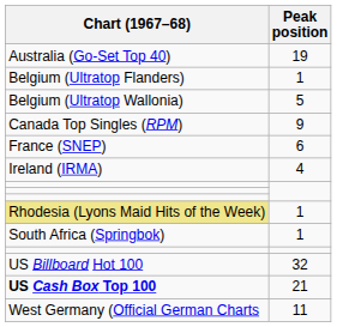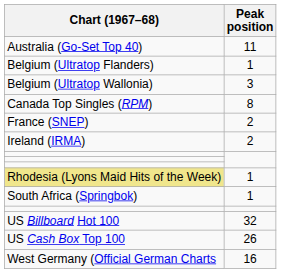row 2 | Peak position: 19 -> 11
row 4 | Peak position: 5 -> 3
row 5 | Peak position: 9 -> 8
row 6 | Peak position: 6 -> 2
row 7 | Peak position: 4 -> 2
row 15 | Chart (1967–68): bold -> normal
row 15 | Peak position: 21 -> 26
row 16 | Peak position: 11 -> 16
